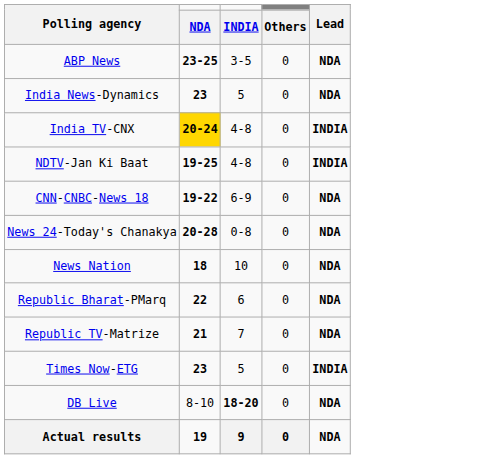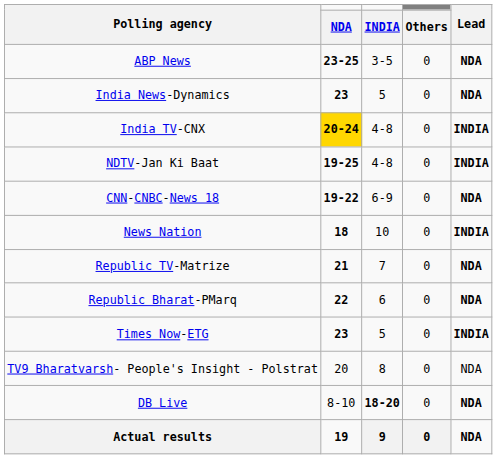- row: News 24-Today's Chanakya | 20-28 | 0-8 | 0 | NDA
News Nation | Lead: NDA -> INDIA
rows swapped: Republic TV-Matrize <-> Republic Bharat-PMarq
+ row: TV9 Bharatvarsh- People's Insight - Polstrat | 20 | 8 | 0 | NDA
